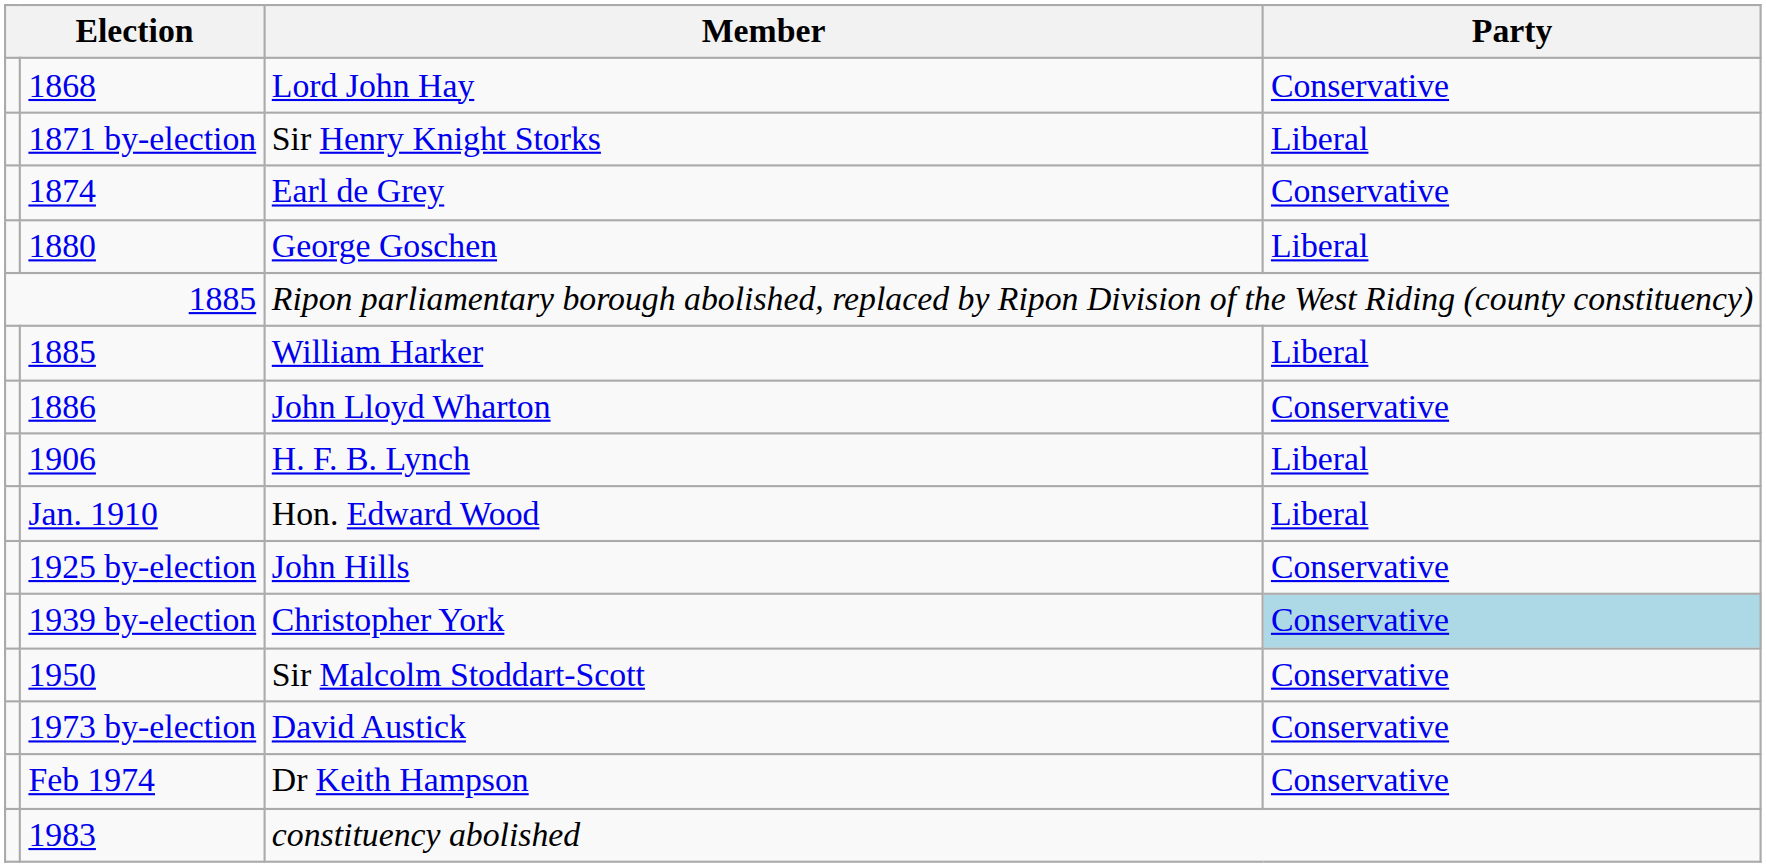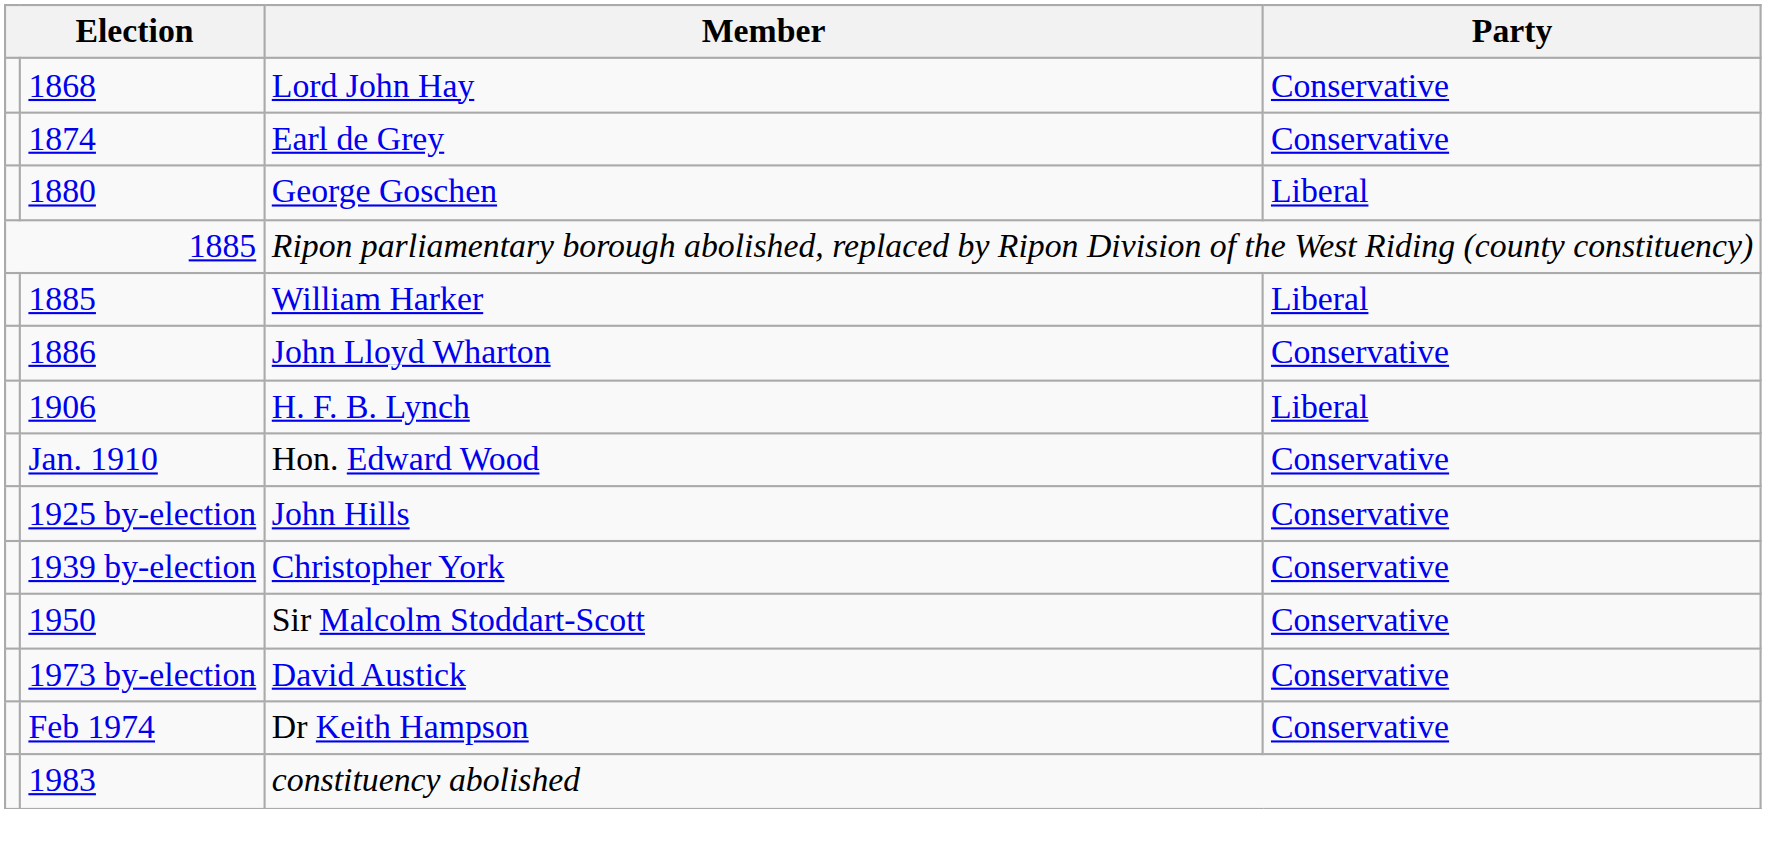- row: 1871 by-election | Sir Henry Knight Storks | Liberal
Hon. Edward Wood | Party: Liberal -> Conservative
Christopher York | Party: lightblue background -> no background
